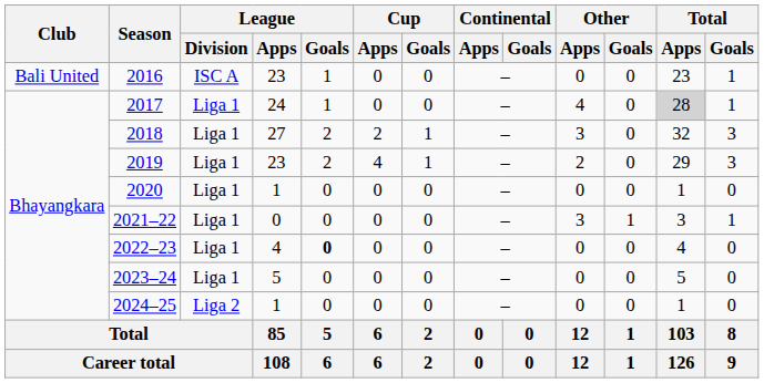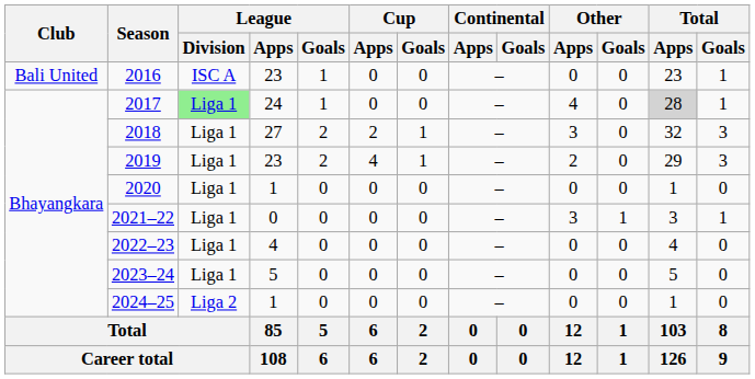2017 | League / Division: no background -> lightgreen background
2022–23 | League / Goals: bold -> normal
